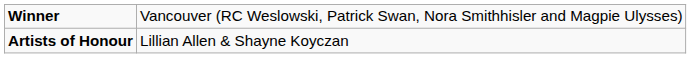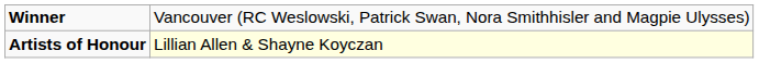Artists of Honour | column 2: no background -> lightyellow background
